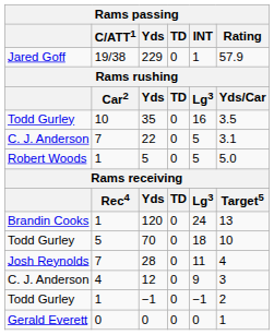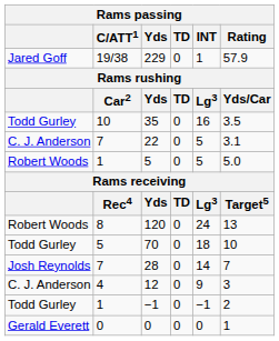120 | column 1: Brandin Cooks -> Robert Woods
120 | C/ATT1: 1 -> 8
28 | INT: 11 -> 14
28 | Rating: 4 -> 7
